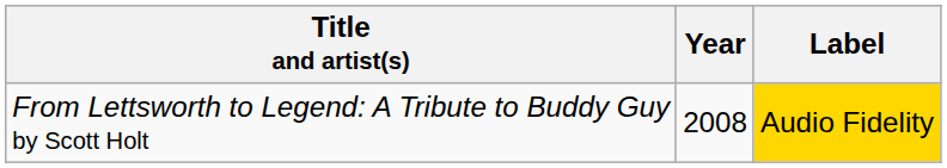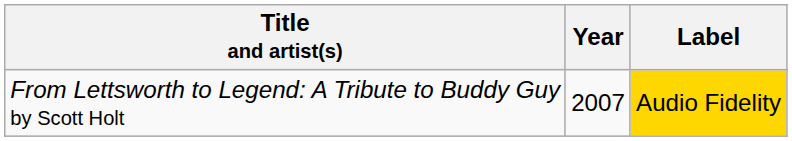row 2 | Year: 2008 -> 2007
